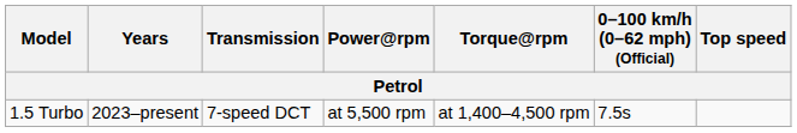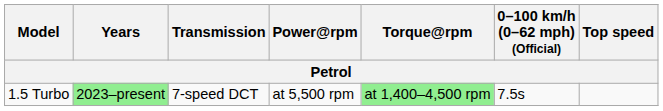1.5 Turbo | Years: no background -> lightgreen background
1.5 Turbo | Torque@rpm: no background -> lightgreen background
